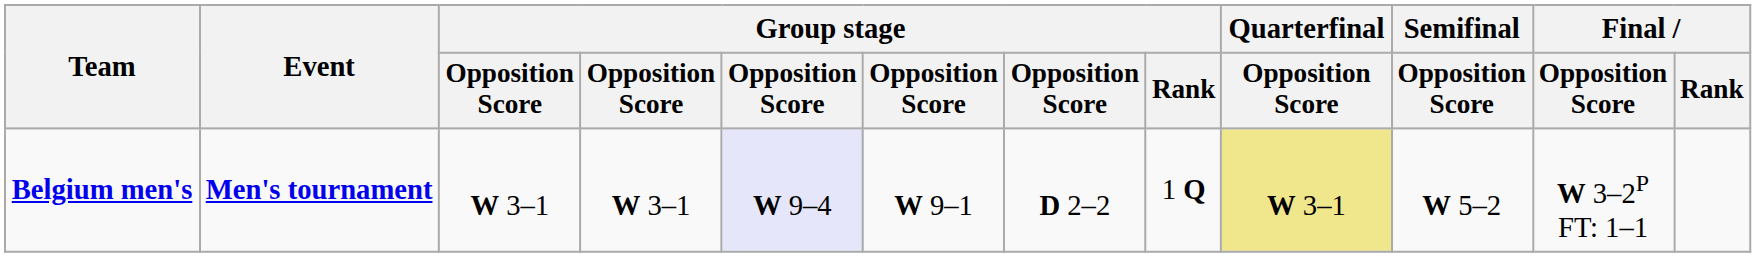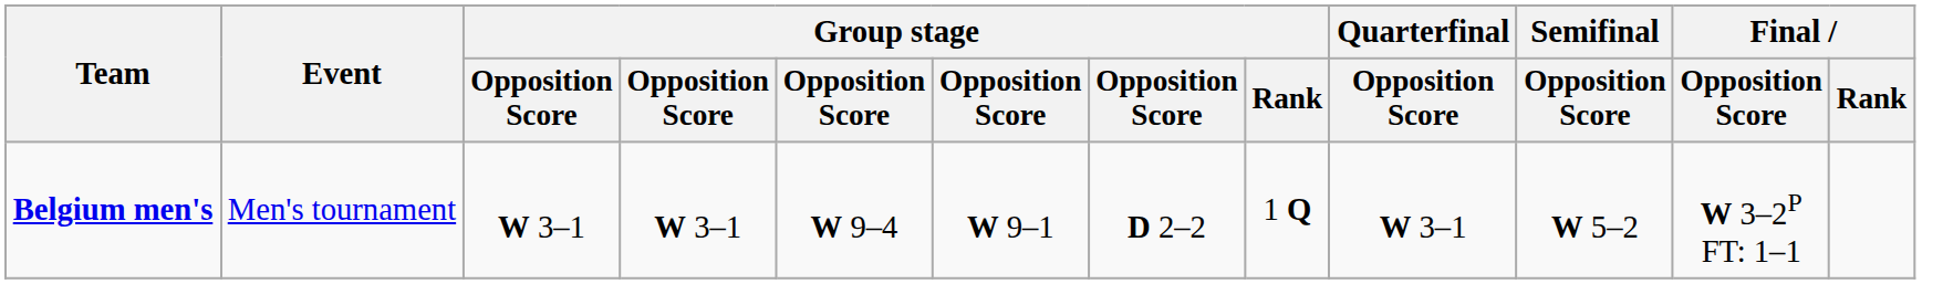Belgium men's | Event: bold -> normal
Belgium men's | column 5: lavender background -> no background
Belgium men's | Quarterfinal / Opposition Score: khaki background -> no background
